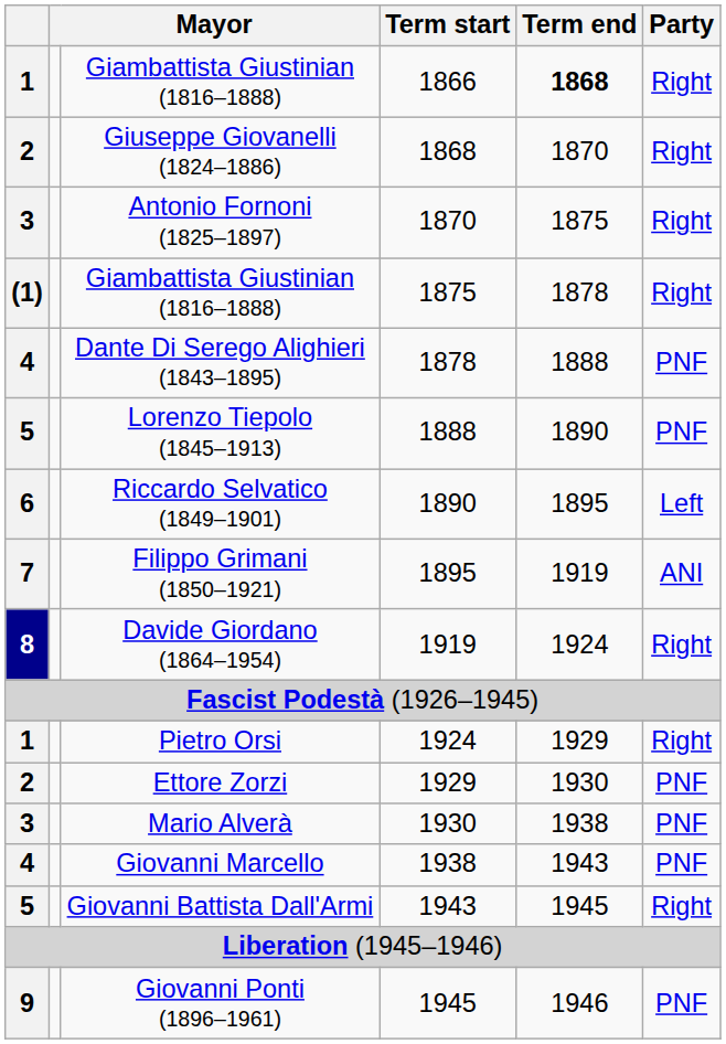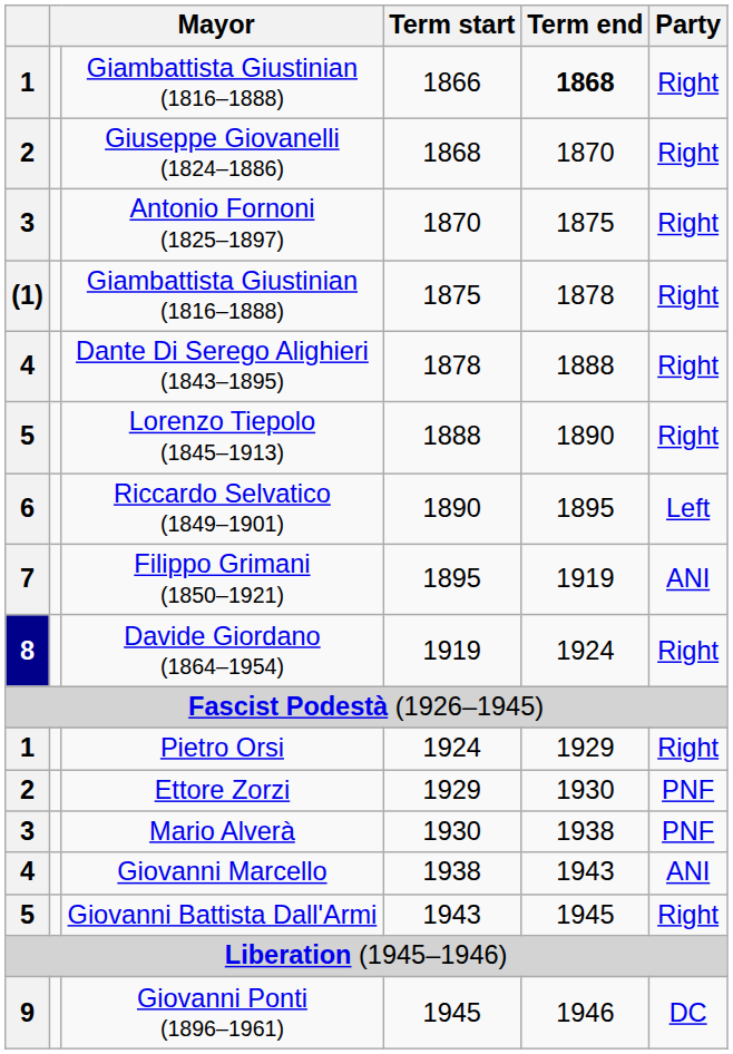Dante Di Serego Alighieri (1843–1895) | Party: PNF -> Right
Lorenzo Tiepolo (1845–1913) | Party: PNF -> Right
Giovanni Marcello | Party: PNF -> ANI
Giovanni Ponti (1896–1961) | Party: PNF -> DC
